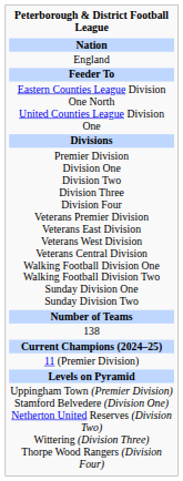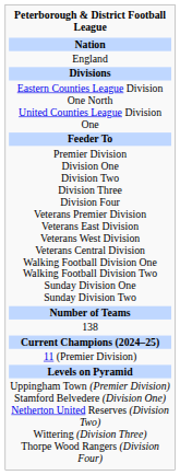row 4 | column 1: Feeder To -> Divisions
row 6 | column 1: Divisions -> Feeder To
